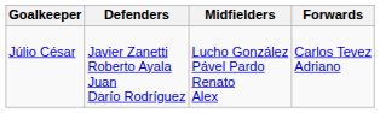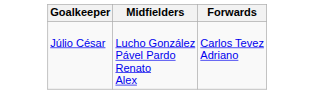- column: Defenders | Javier Zanetti Roberto Ayala Juan Darío Rodríguez
